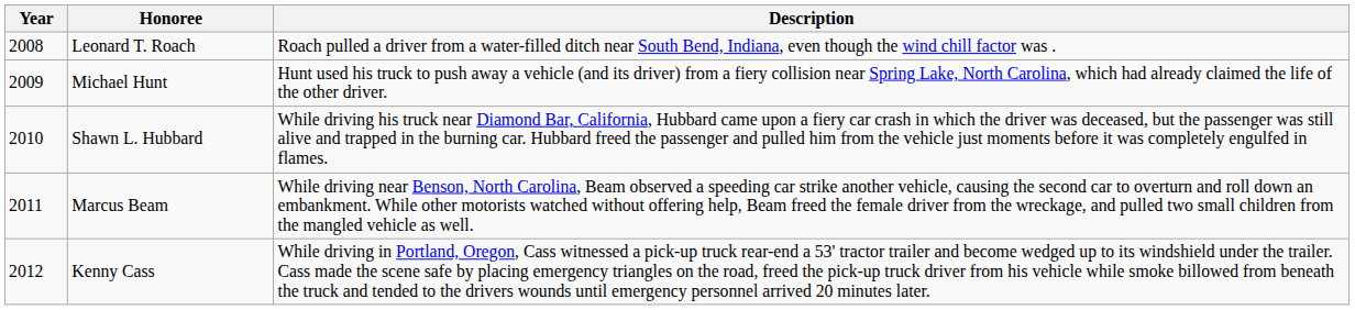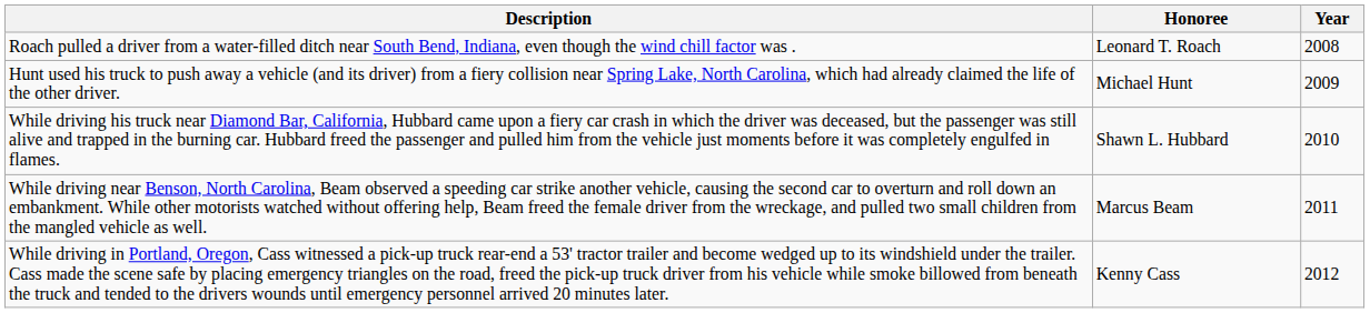columns swapped: Year <-> Description
